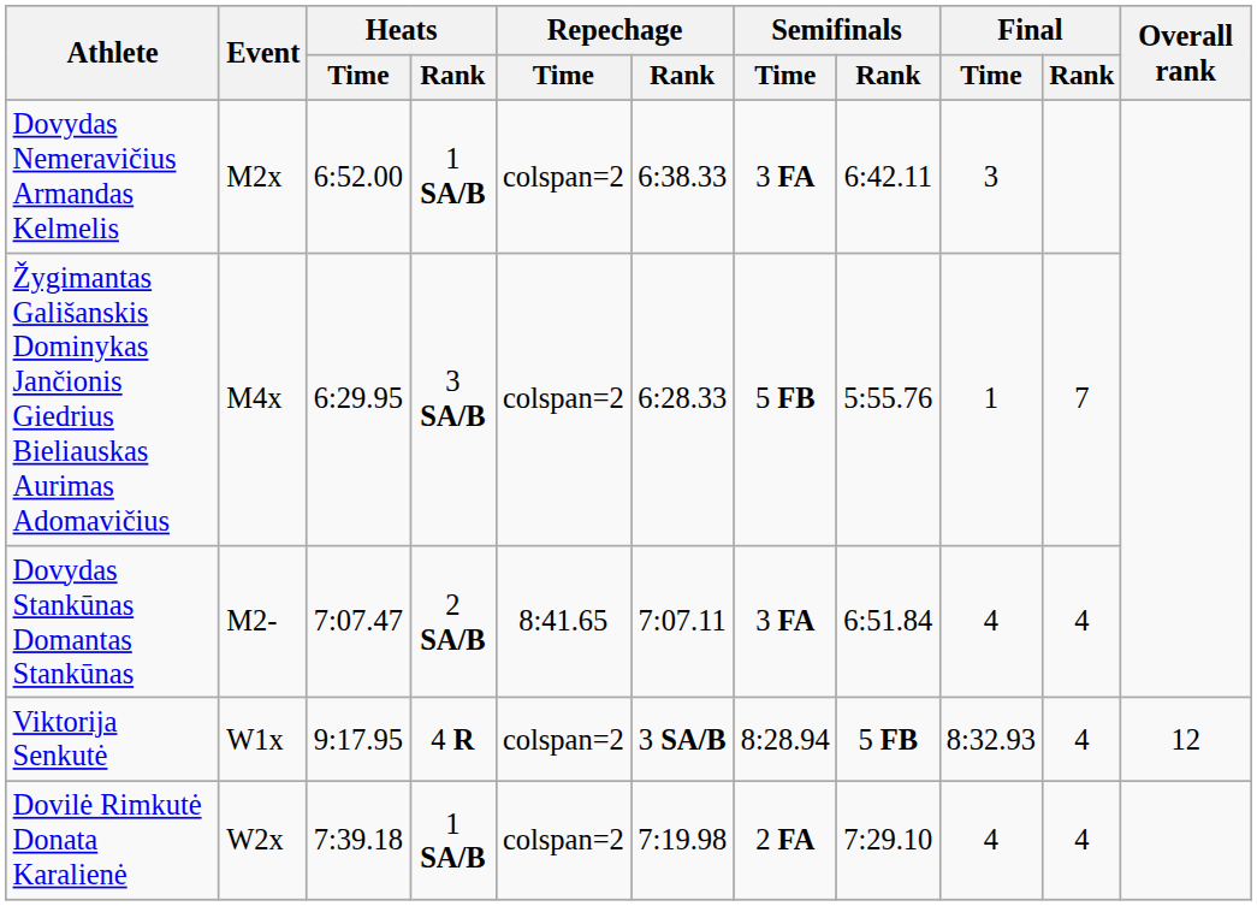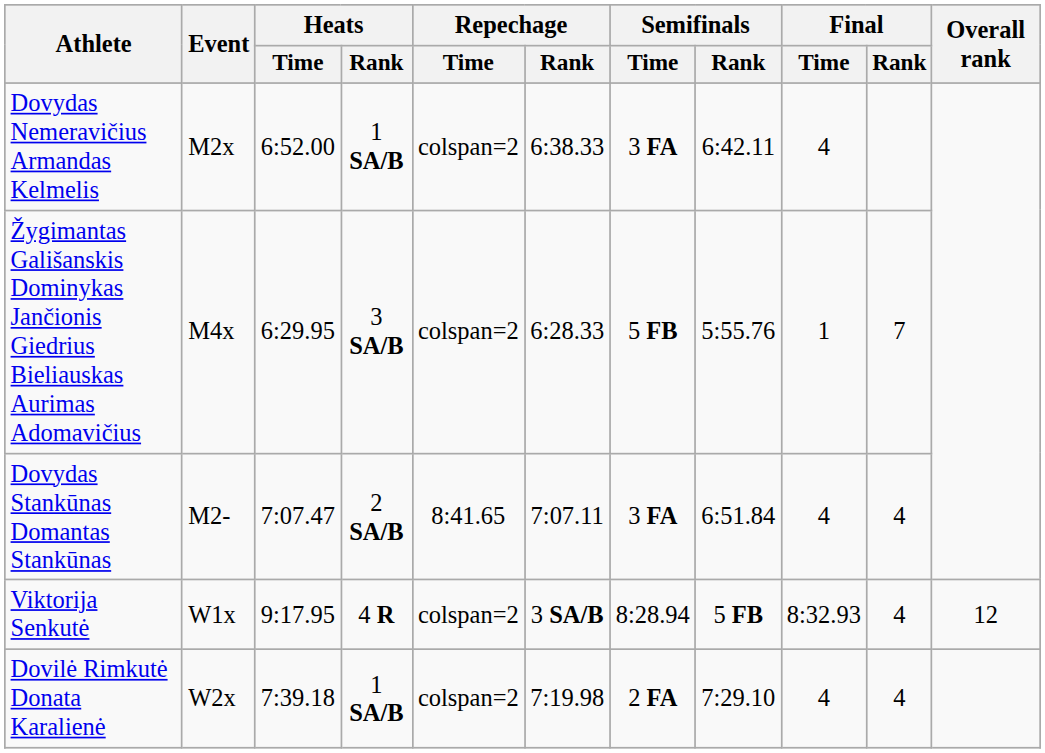Dovydas Nemeravičius Armandas Kelmelis | Final / Time: 3 -> 4
